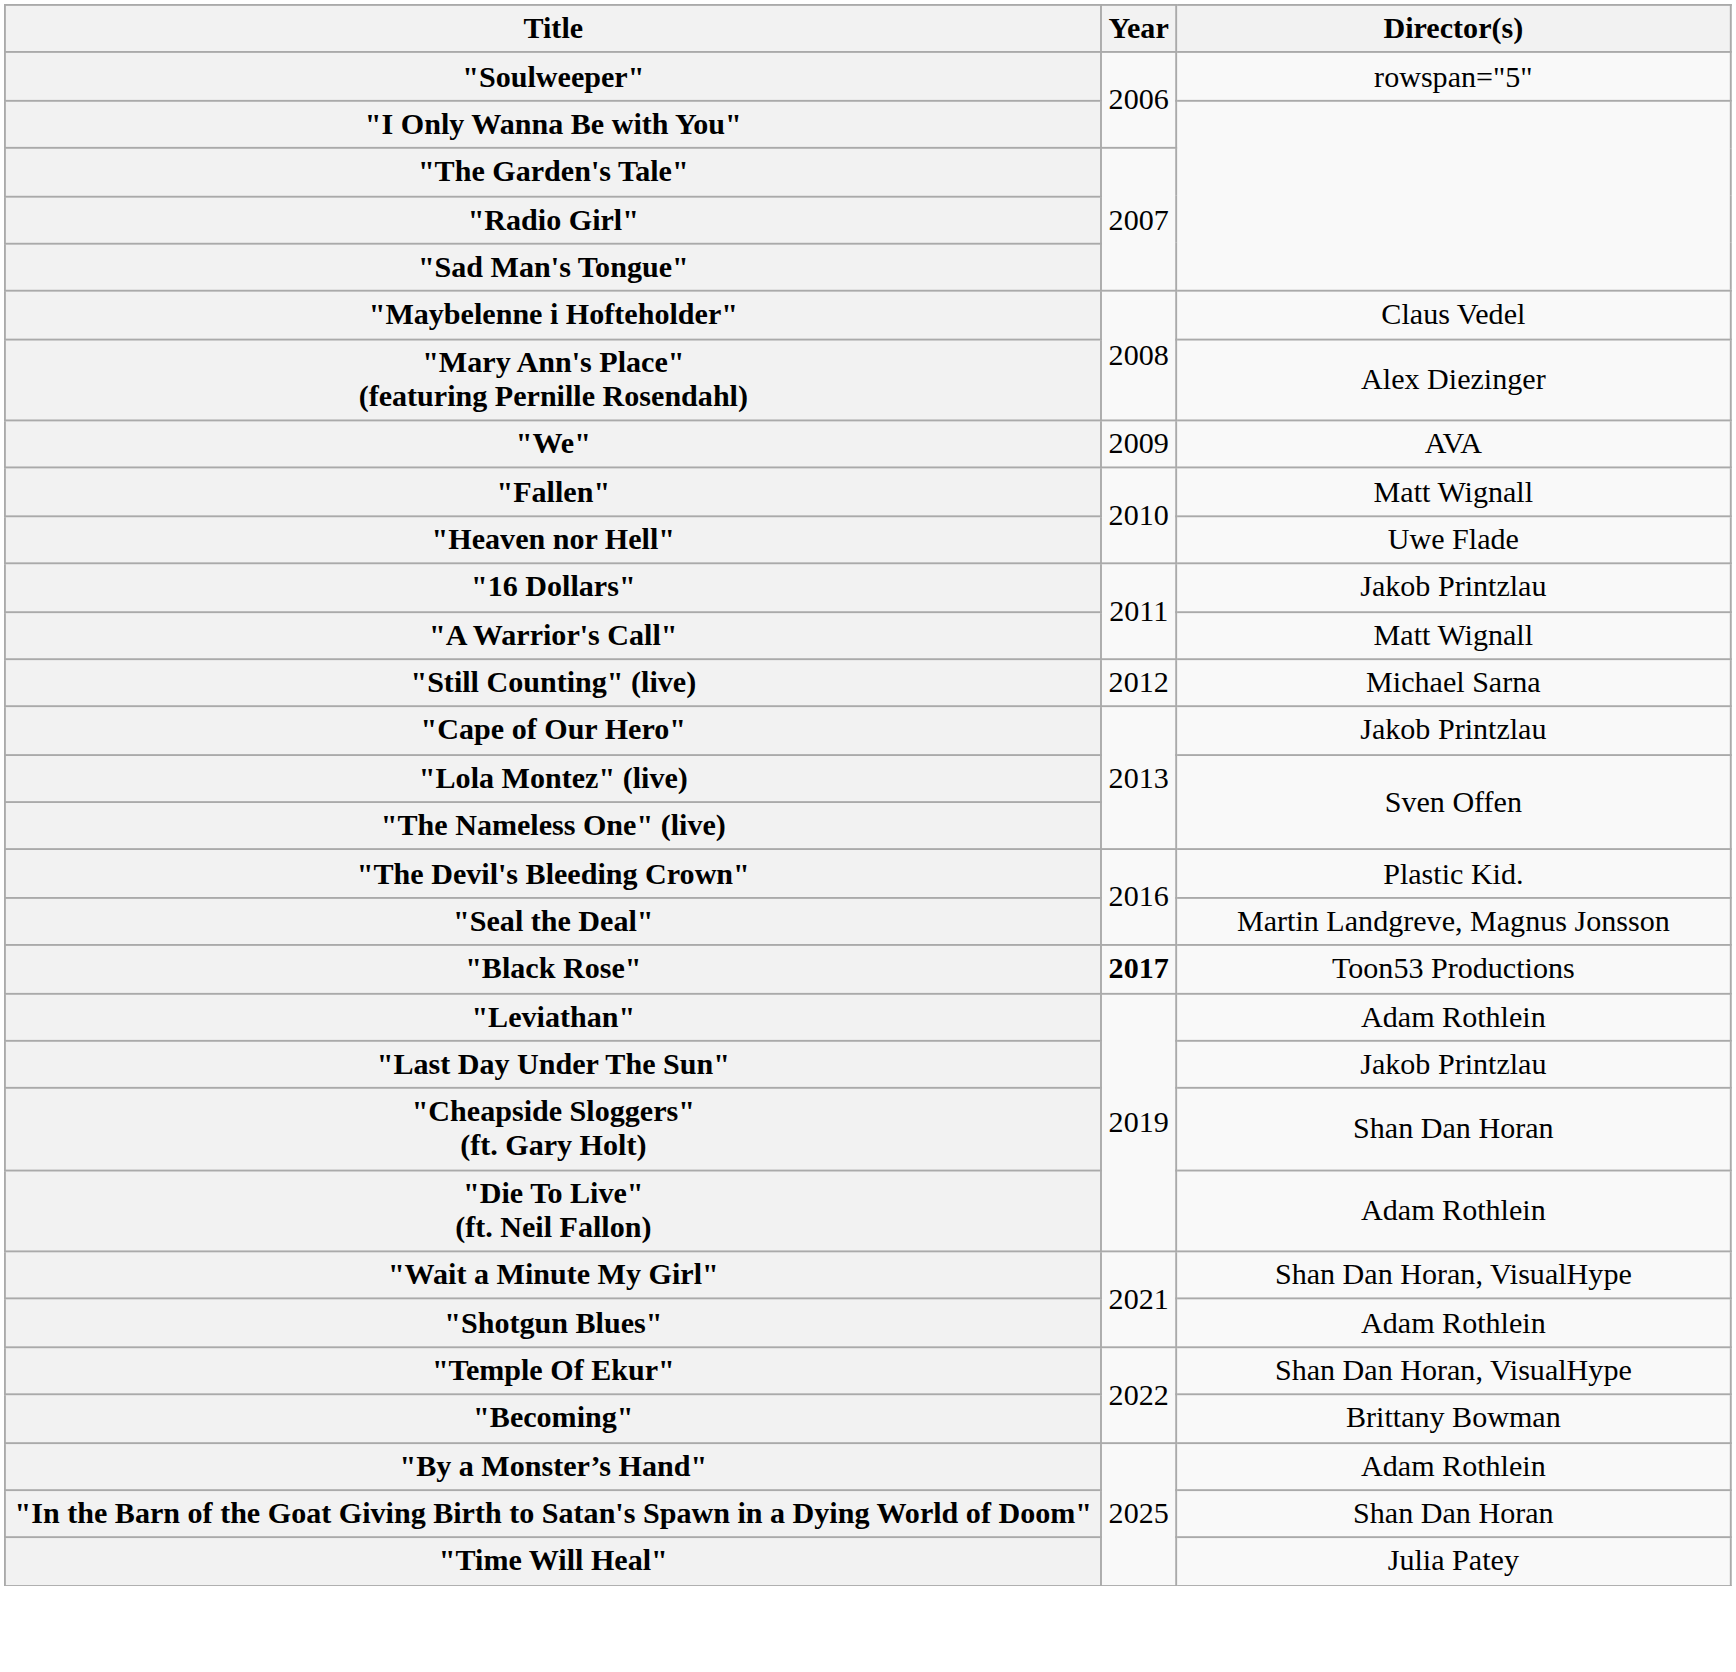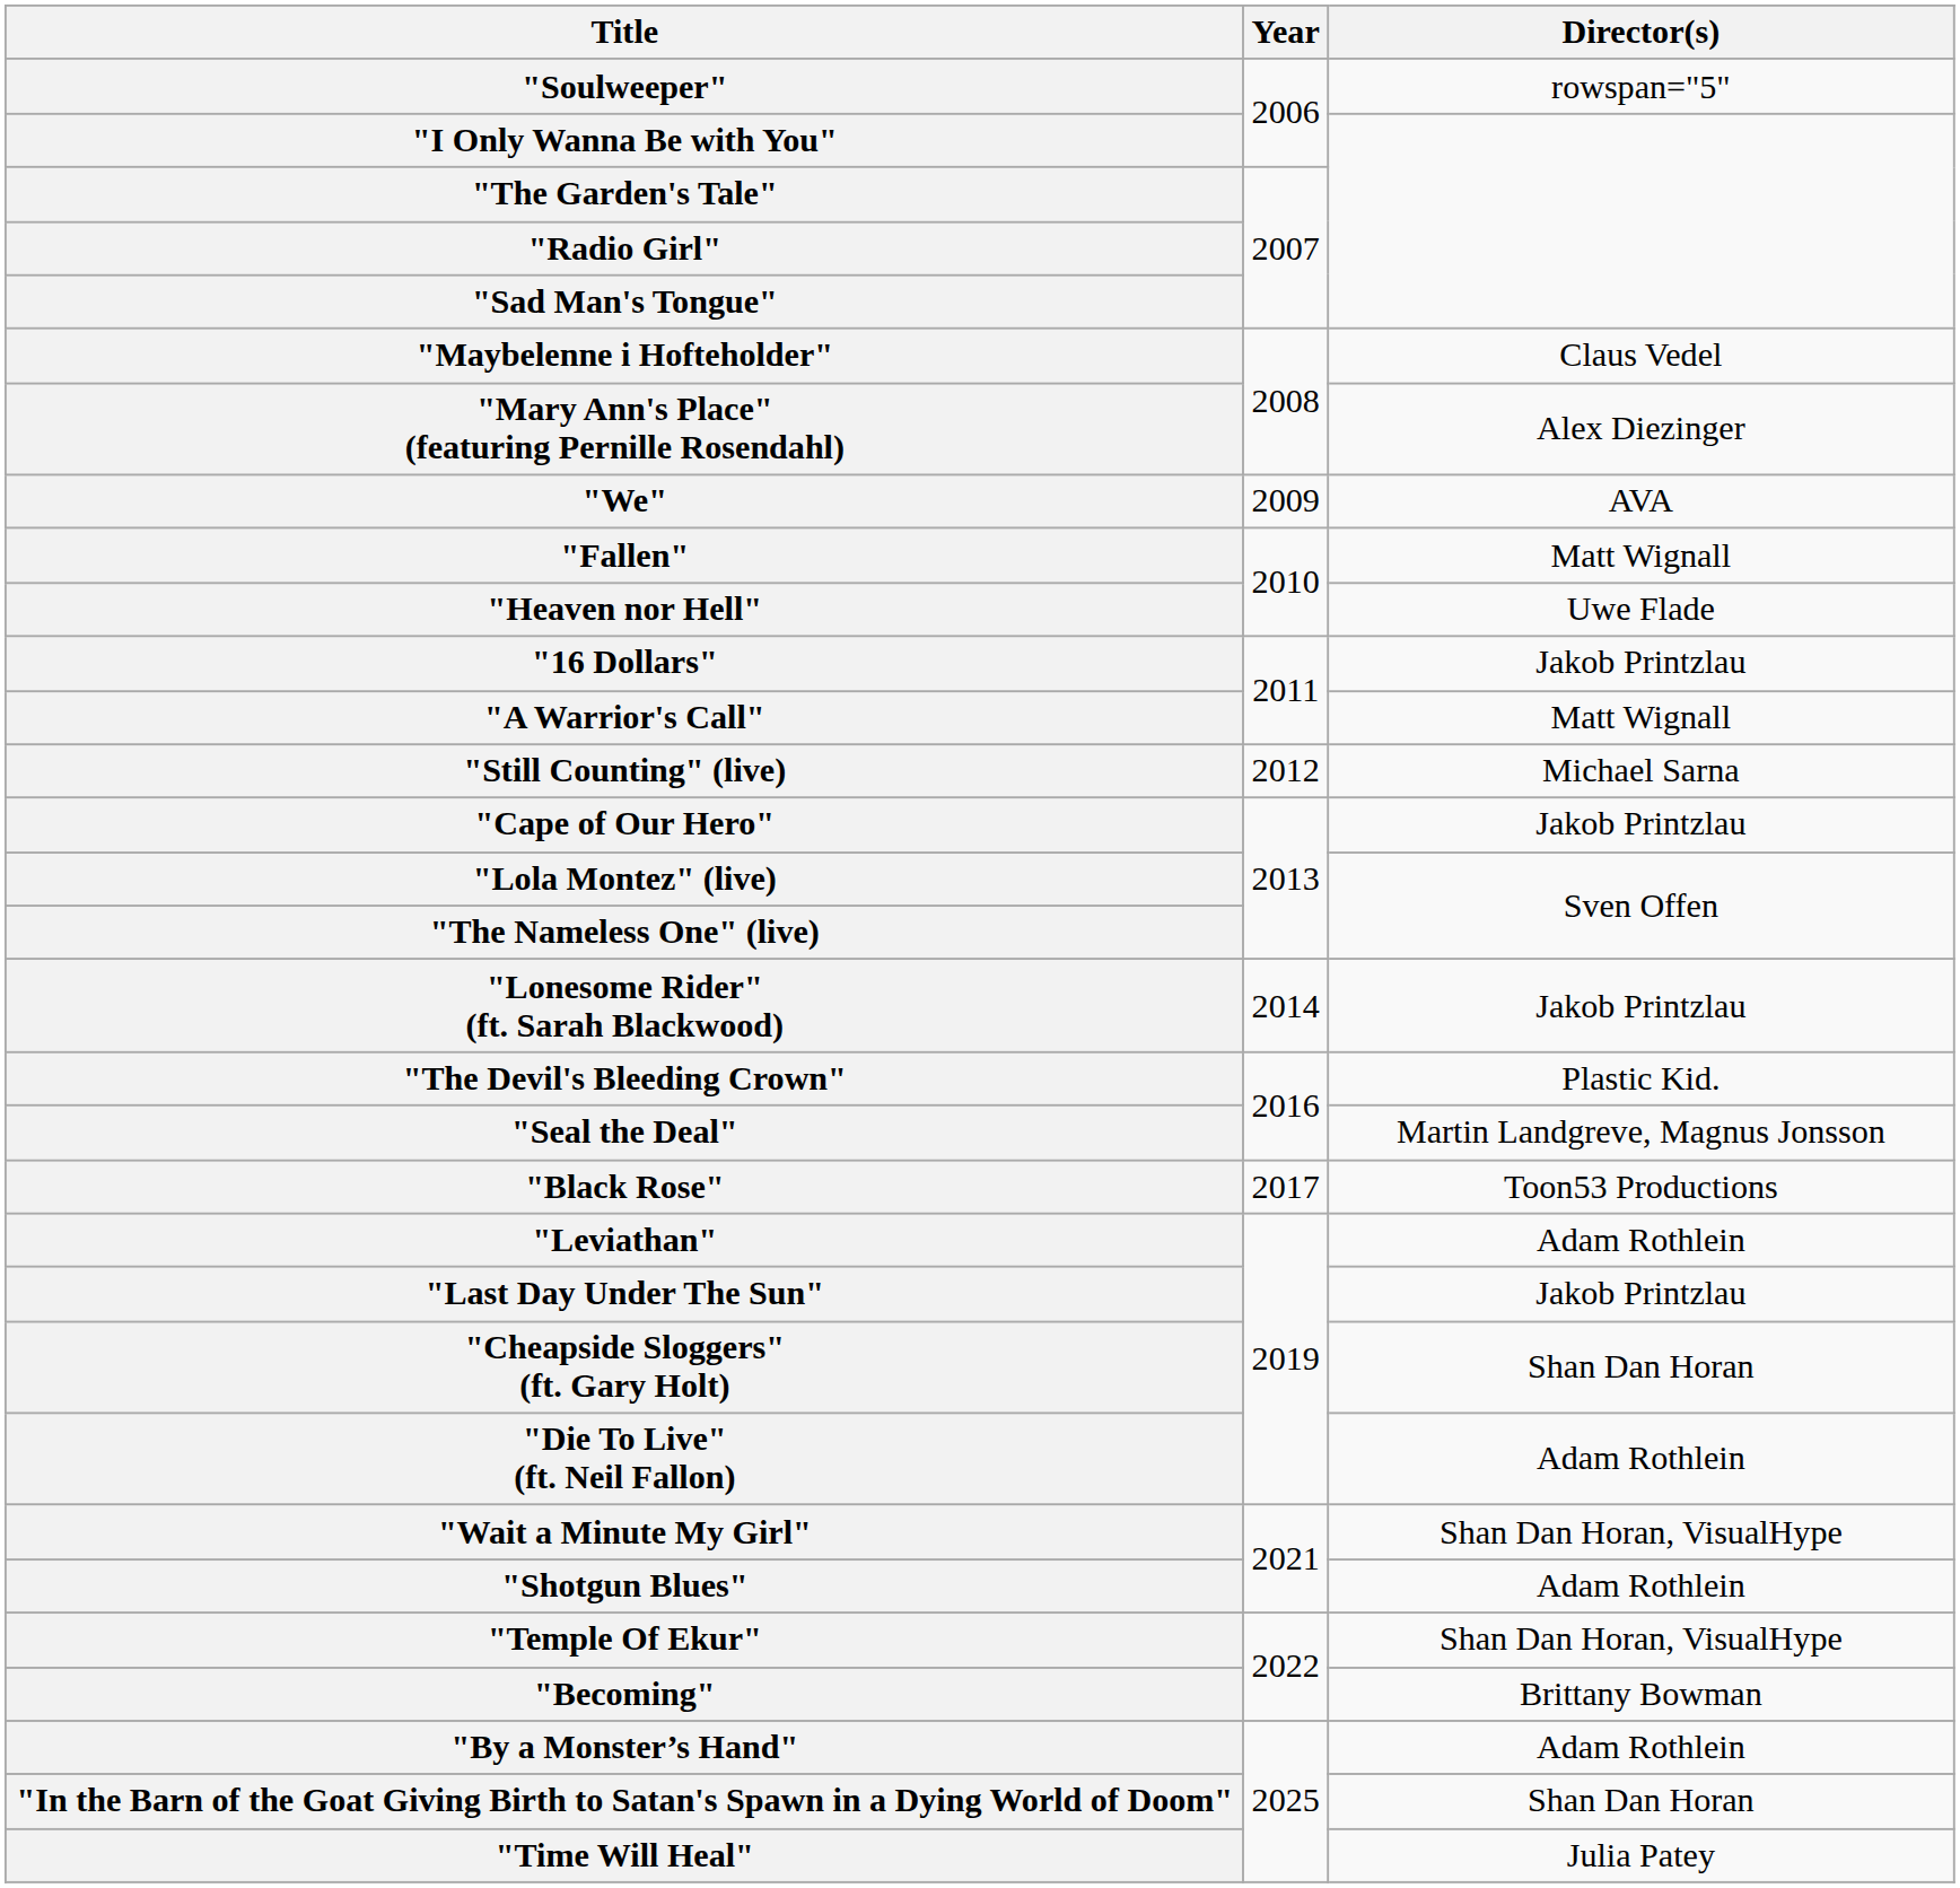+ row: "Lonesome Rider" (ft. Sarah Blackwood) | 2014 | Jakob Printzlau
"Black Rose" | Year: bold -> normal
